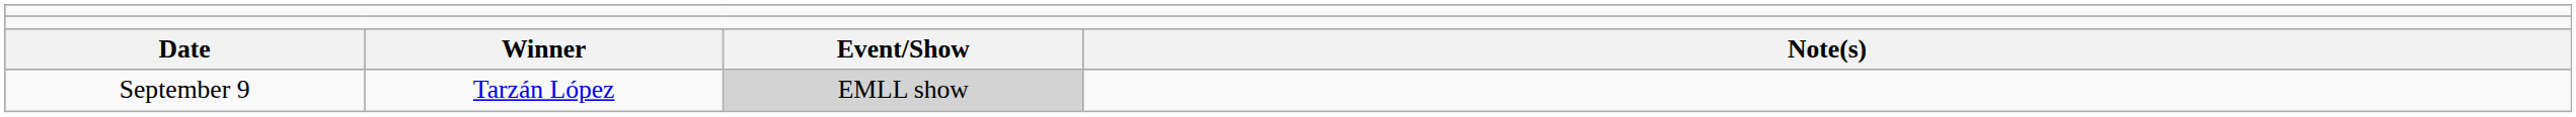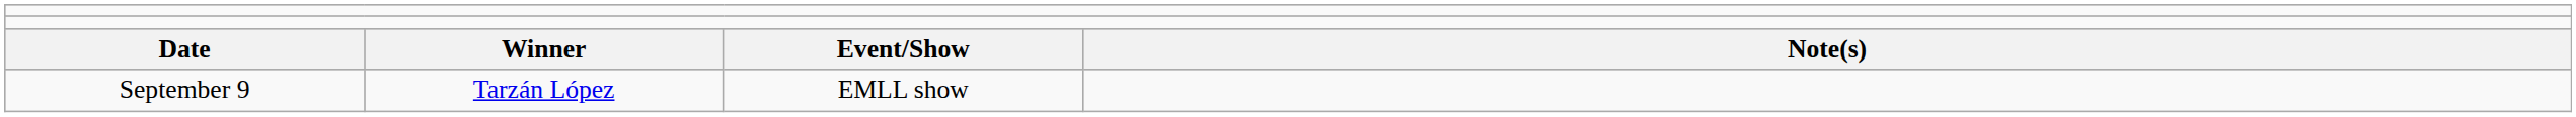September 9 | column 3: lightgrey background -> no background
